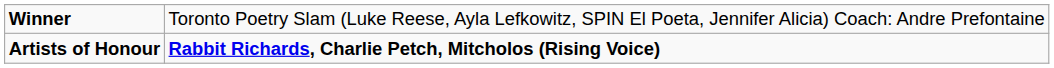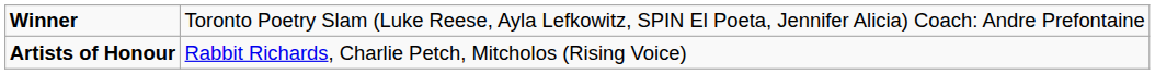Artists of Honour | column 2: bold -> normal
